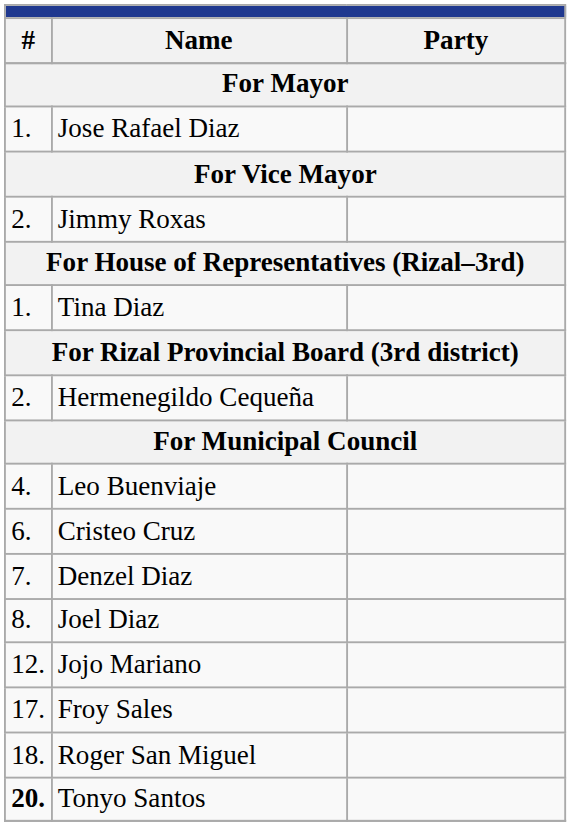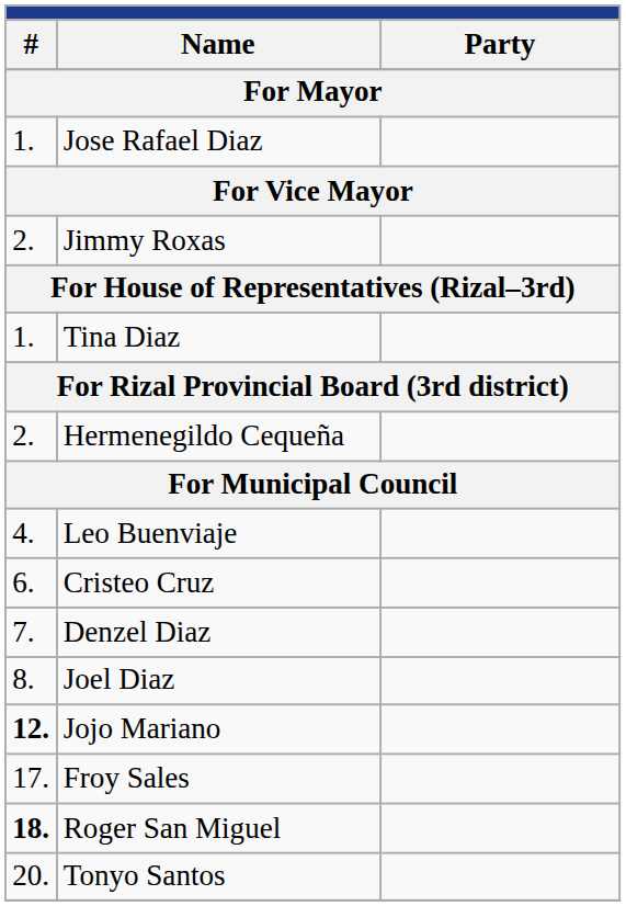Jojo Mariano | column 1: normal -> bold
Roger San Miguel | column 1: normal -> bold
Tonyo Santos | column 1: bold -> normal
